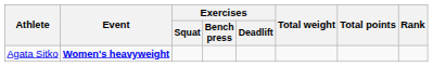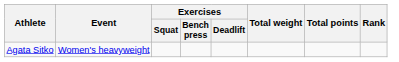Agata Sitko | Event: bold -> normal
